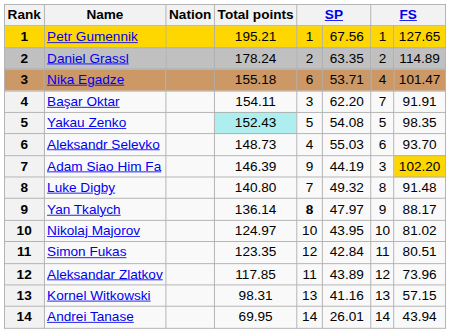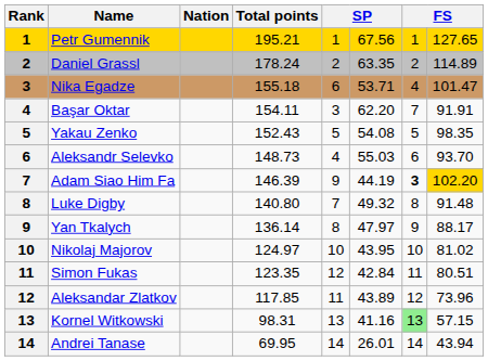Yakau Zenko | Total points: paleturquoise background -> no background
Adam Siao Him Fa | column 7: normal -> bold
Yan Tkalych | column 5: bold -> normal
Kornel Witkowski | column 7: no background -> lightgreen background
